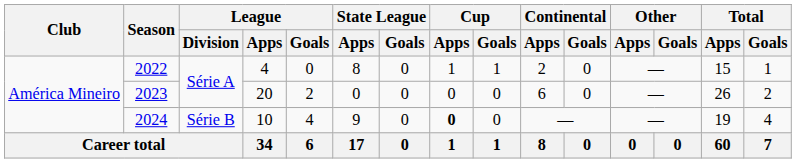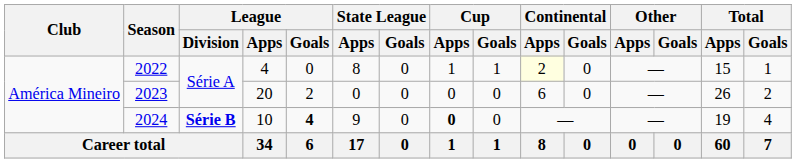2022 | Continental / Apps: no background -> lightyellow background
2024 | League / Division: normal -> bold
2024 | League / Goals: normal -> bold
